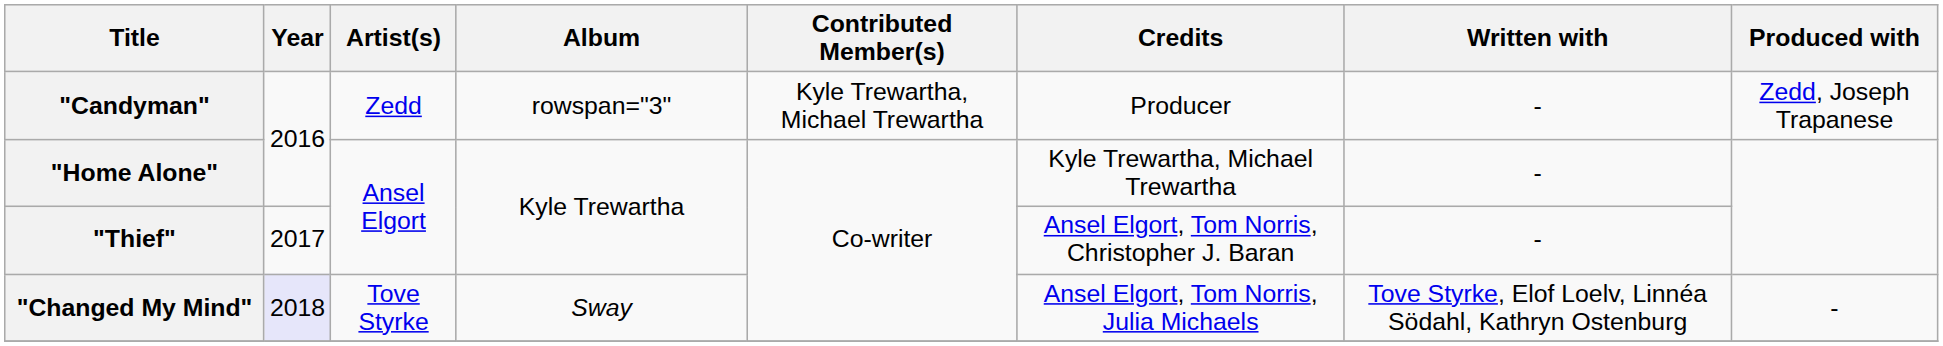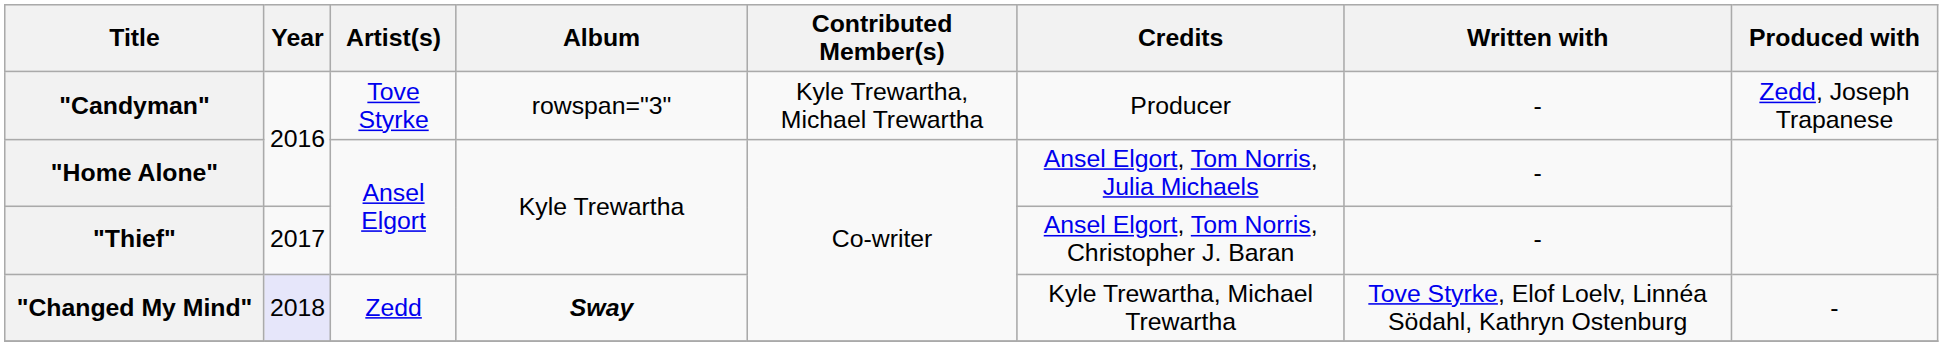"Candyman" | Artist(s): Zedd -> Tove Styrke
"Home Alone" | Credits: Kyle Trewartha, Michael Trewartha -> Ansel Elgort, Tom Norris, Julia Michaels
"Changed My Mind" | Artist(s): Tove Styrke -> Zedd
"Changed My Mind" | Album: normal -> bold
"Changed My Mind" | Credits: Ansel Elgort, Tom Norris, Julia Michaels -> Kyle Trewartha, Michael Trewartha
